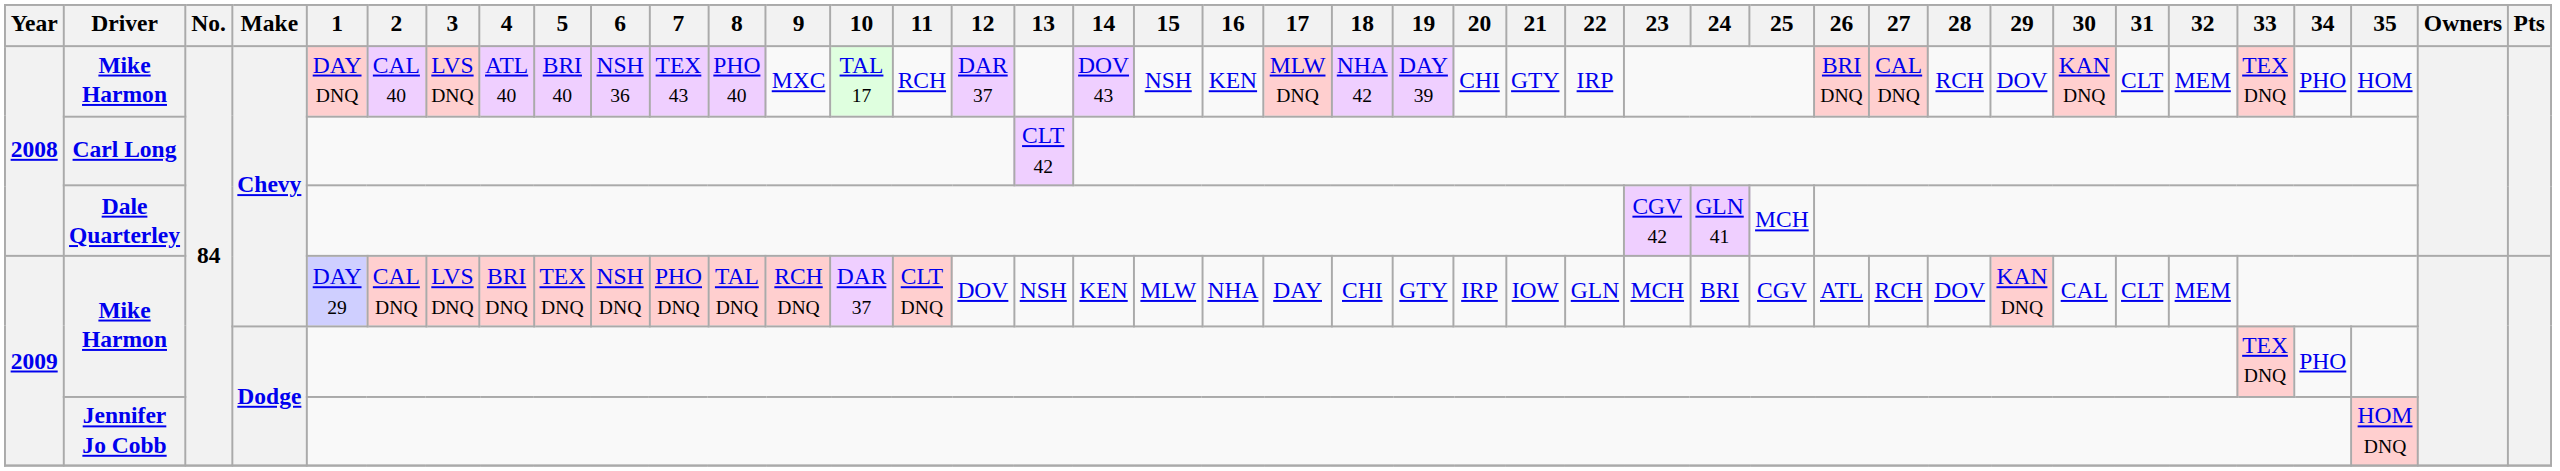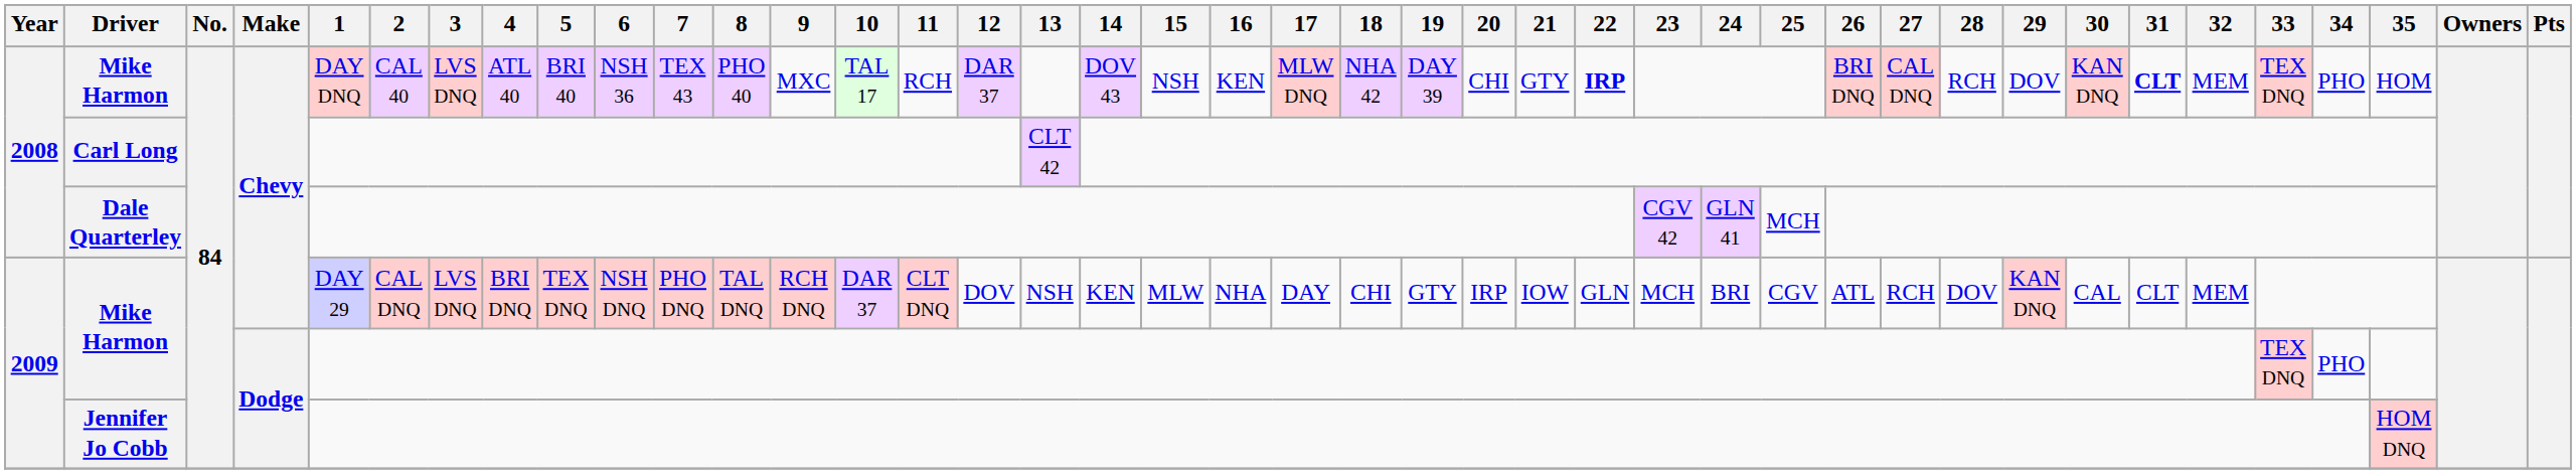2008 / Mike Harmon | 22: normal -> bold
2008 / Mike Harmon | 31: normal -> bold
